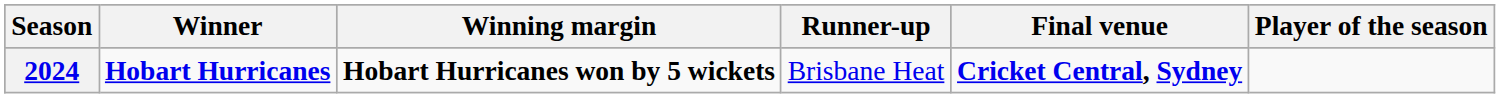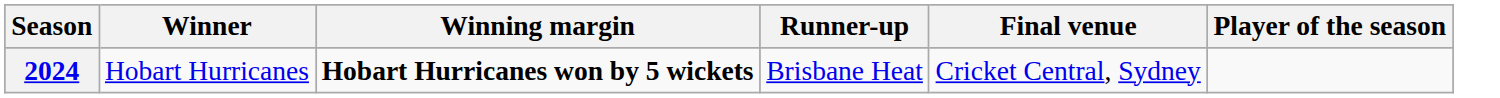2024 | Winner: bold -> normal
2024 | Final venue: bold -> normal
